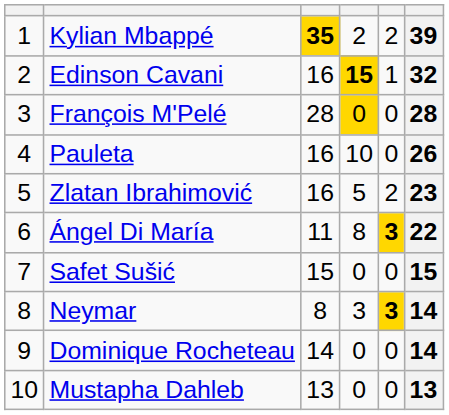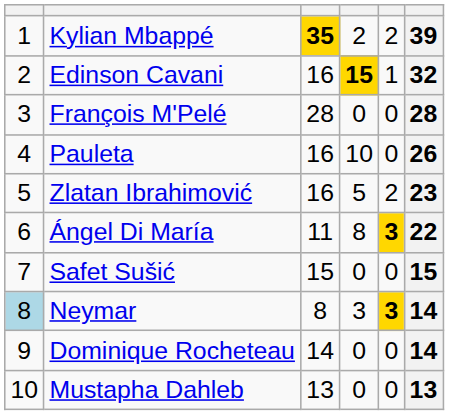François M'Pelé | column 4: gold background -> no background
Neymar | column 1: no background -> lightblue background
